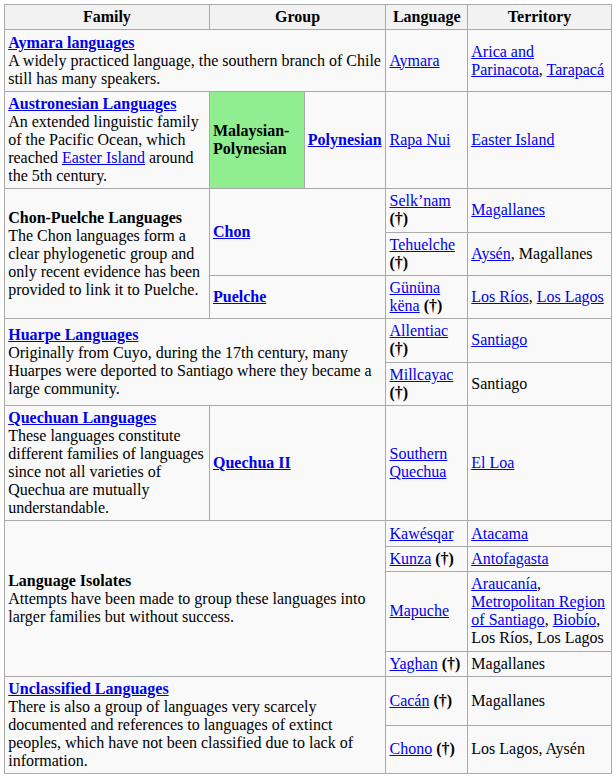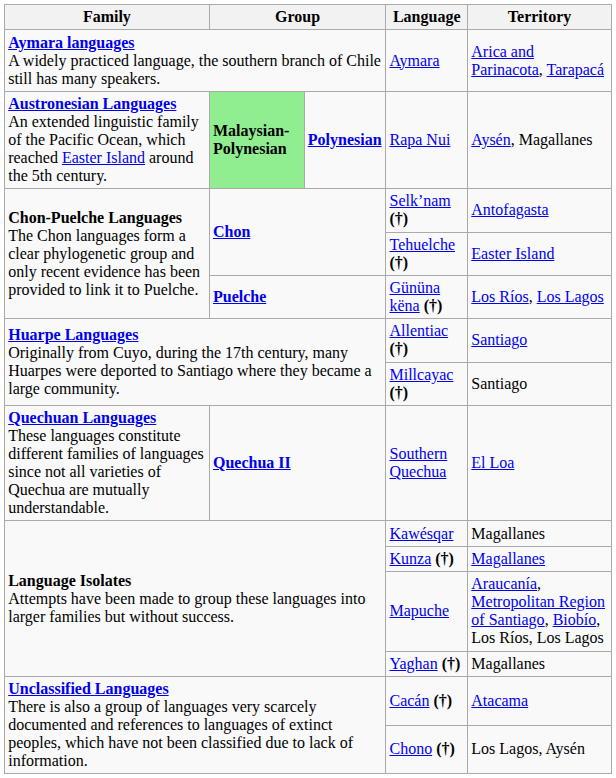Rapa Nui | Territory: Easter Island -> Aysén, Magallanes
Selkʼnam (†) | Territory: Magallanes -> Antofagasta
Tehuelche (†) | Territory: Aysén, Magallanes -> Easter Island
Kawésqar | Territory: Atacama -> Magallanes
Kunza (†) | Territory: Antofagasta -> Magallanes
Cacán (†) | Territory: Magallanes -> Atacama
